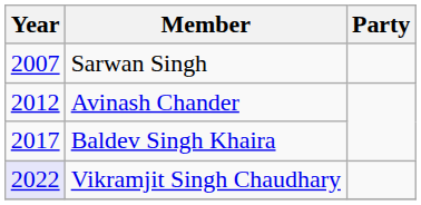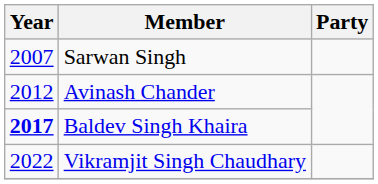Baldev Singh Khaira | Year: normal -> bold
Vikramjit Singh Chaudhary | Year: lavender background -> no background
